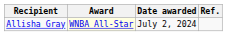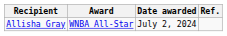row 2 | Award: lightyellow background -> no background
